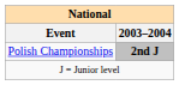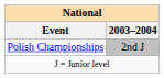Polish Championships | 2003–2004: bold -> normal
